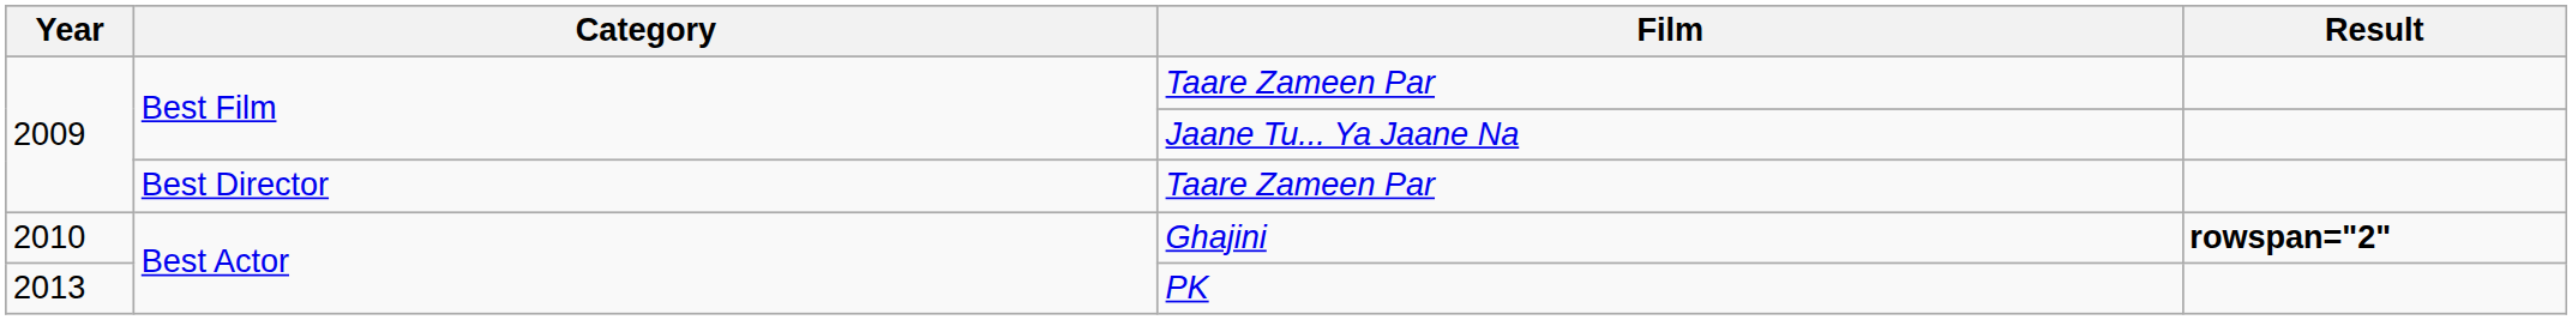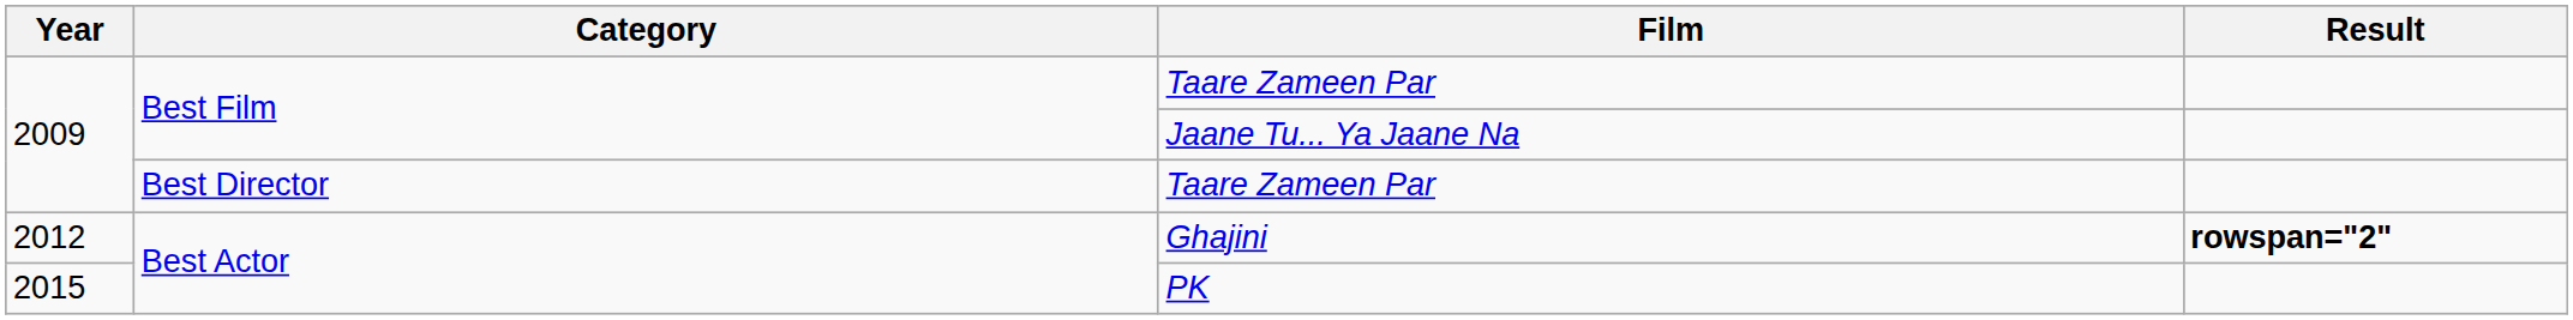Ghajini | Year: 2010 -> 2012
PK | Year: 2013 -> 2015
